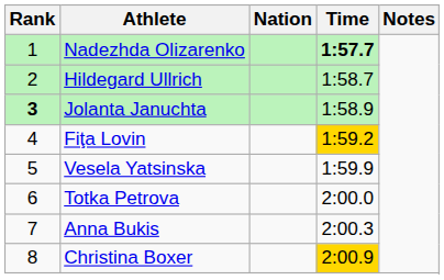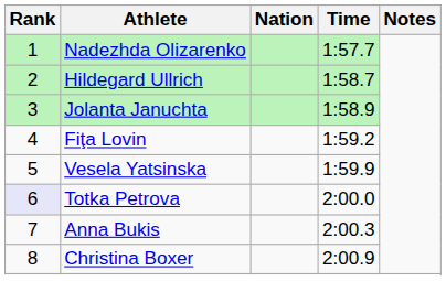Nadezhda Olizarenko | Time: bold -> normal
Jolanta Januchta | Rank: bold -> normal
Fiţa Lovin | Time: gold background -> no background
Totka Petrova | Rank: no background -> lavender background
Christina Boxer | Time: gold background -> no background
